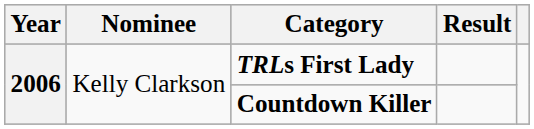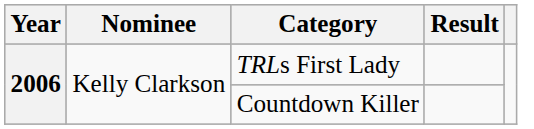TRLs First Lady | Category: bold -> normal
Countdown Killer | Category: bold -> normal
